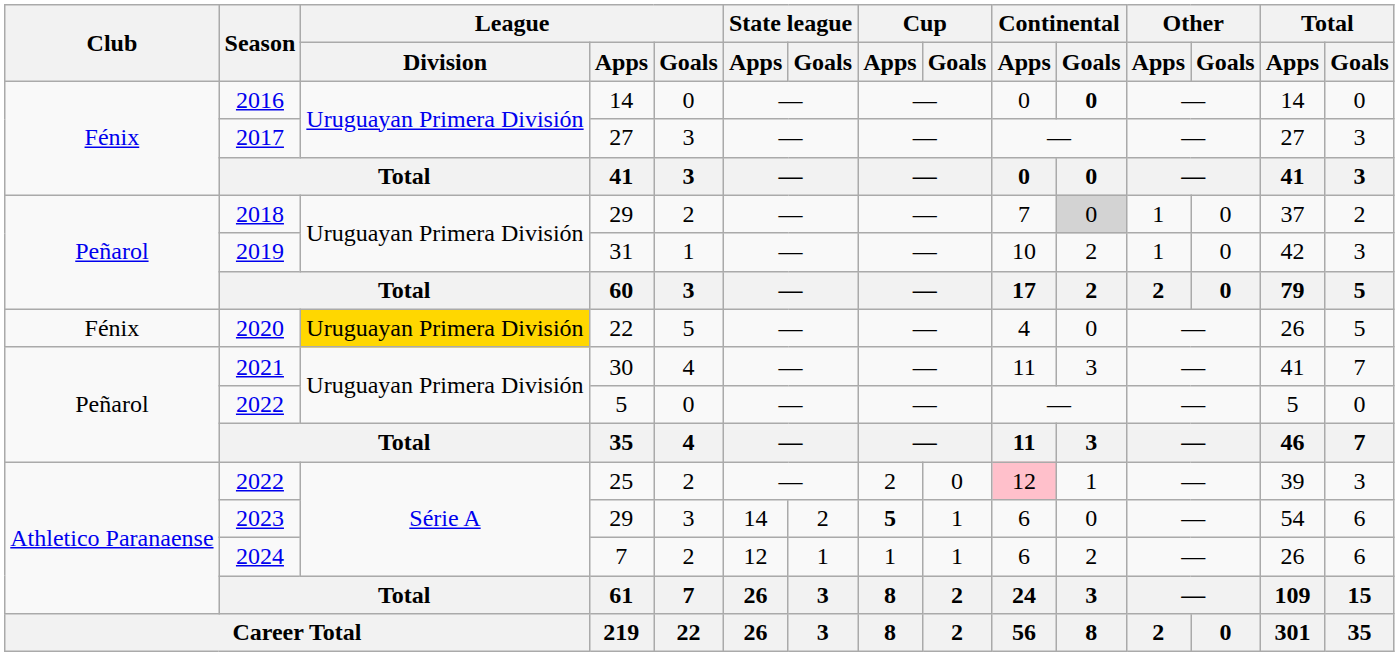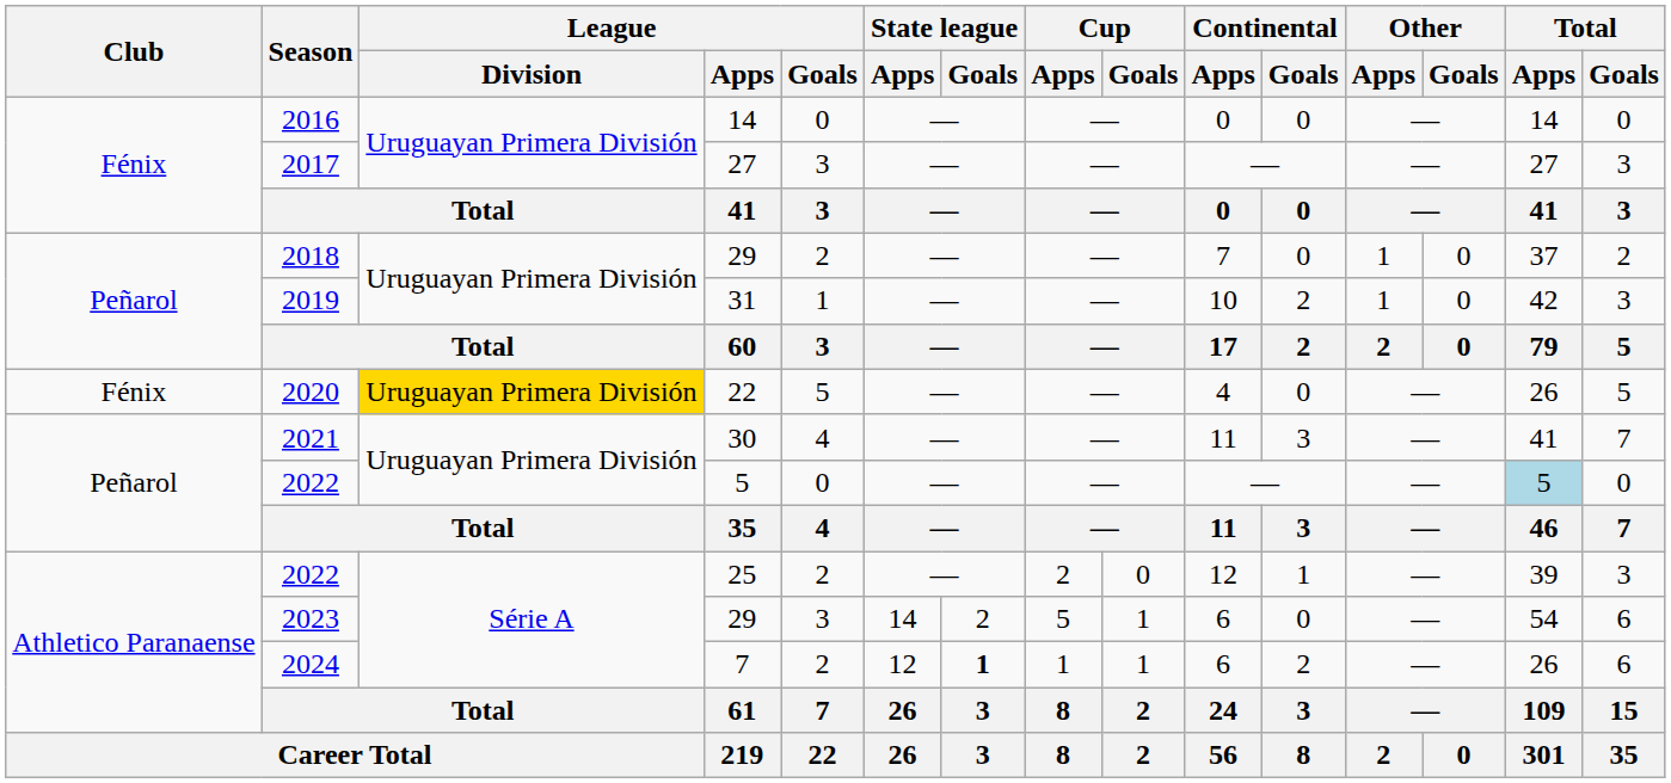2016 | Continental / Goals: bold -> normal
2018 | Continental / Goals: lightgrey background -> no background
2022 / 5 | Total / Apps: no background -> lightblue background
2022 / 25 | Continental / Apps: pink background -> no background
2023 | Cup / Apps: bold -> normal
2024 | State league / Goals: normal -> bold
